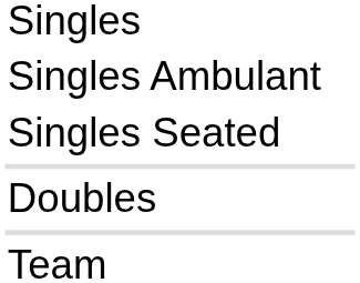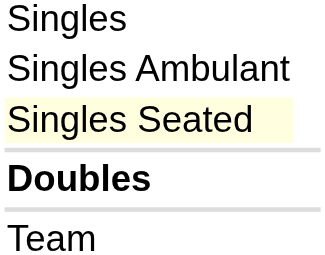Singles Seated | column 1: no background -> lightyellow background
Doubles | column 1: normal -> bold
